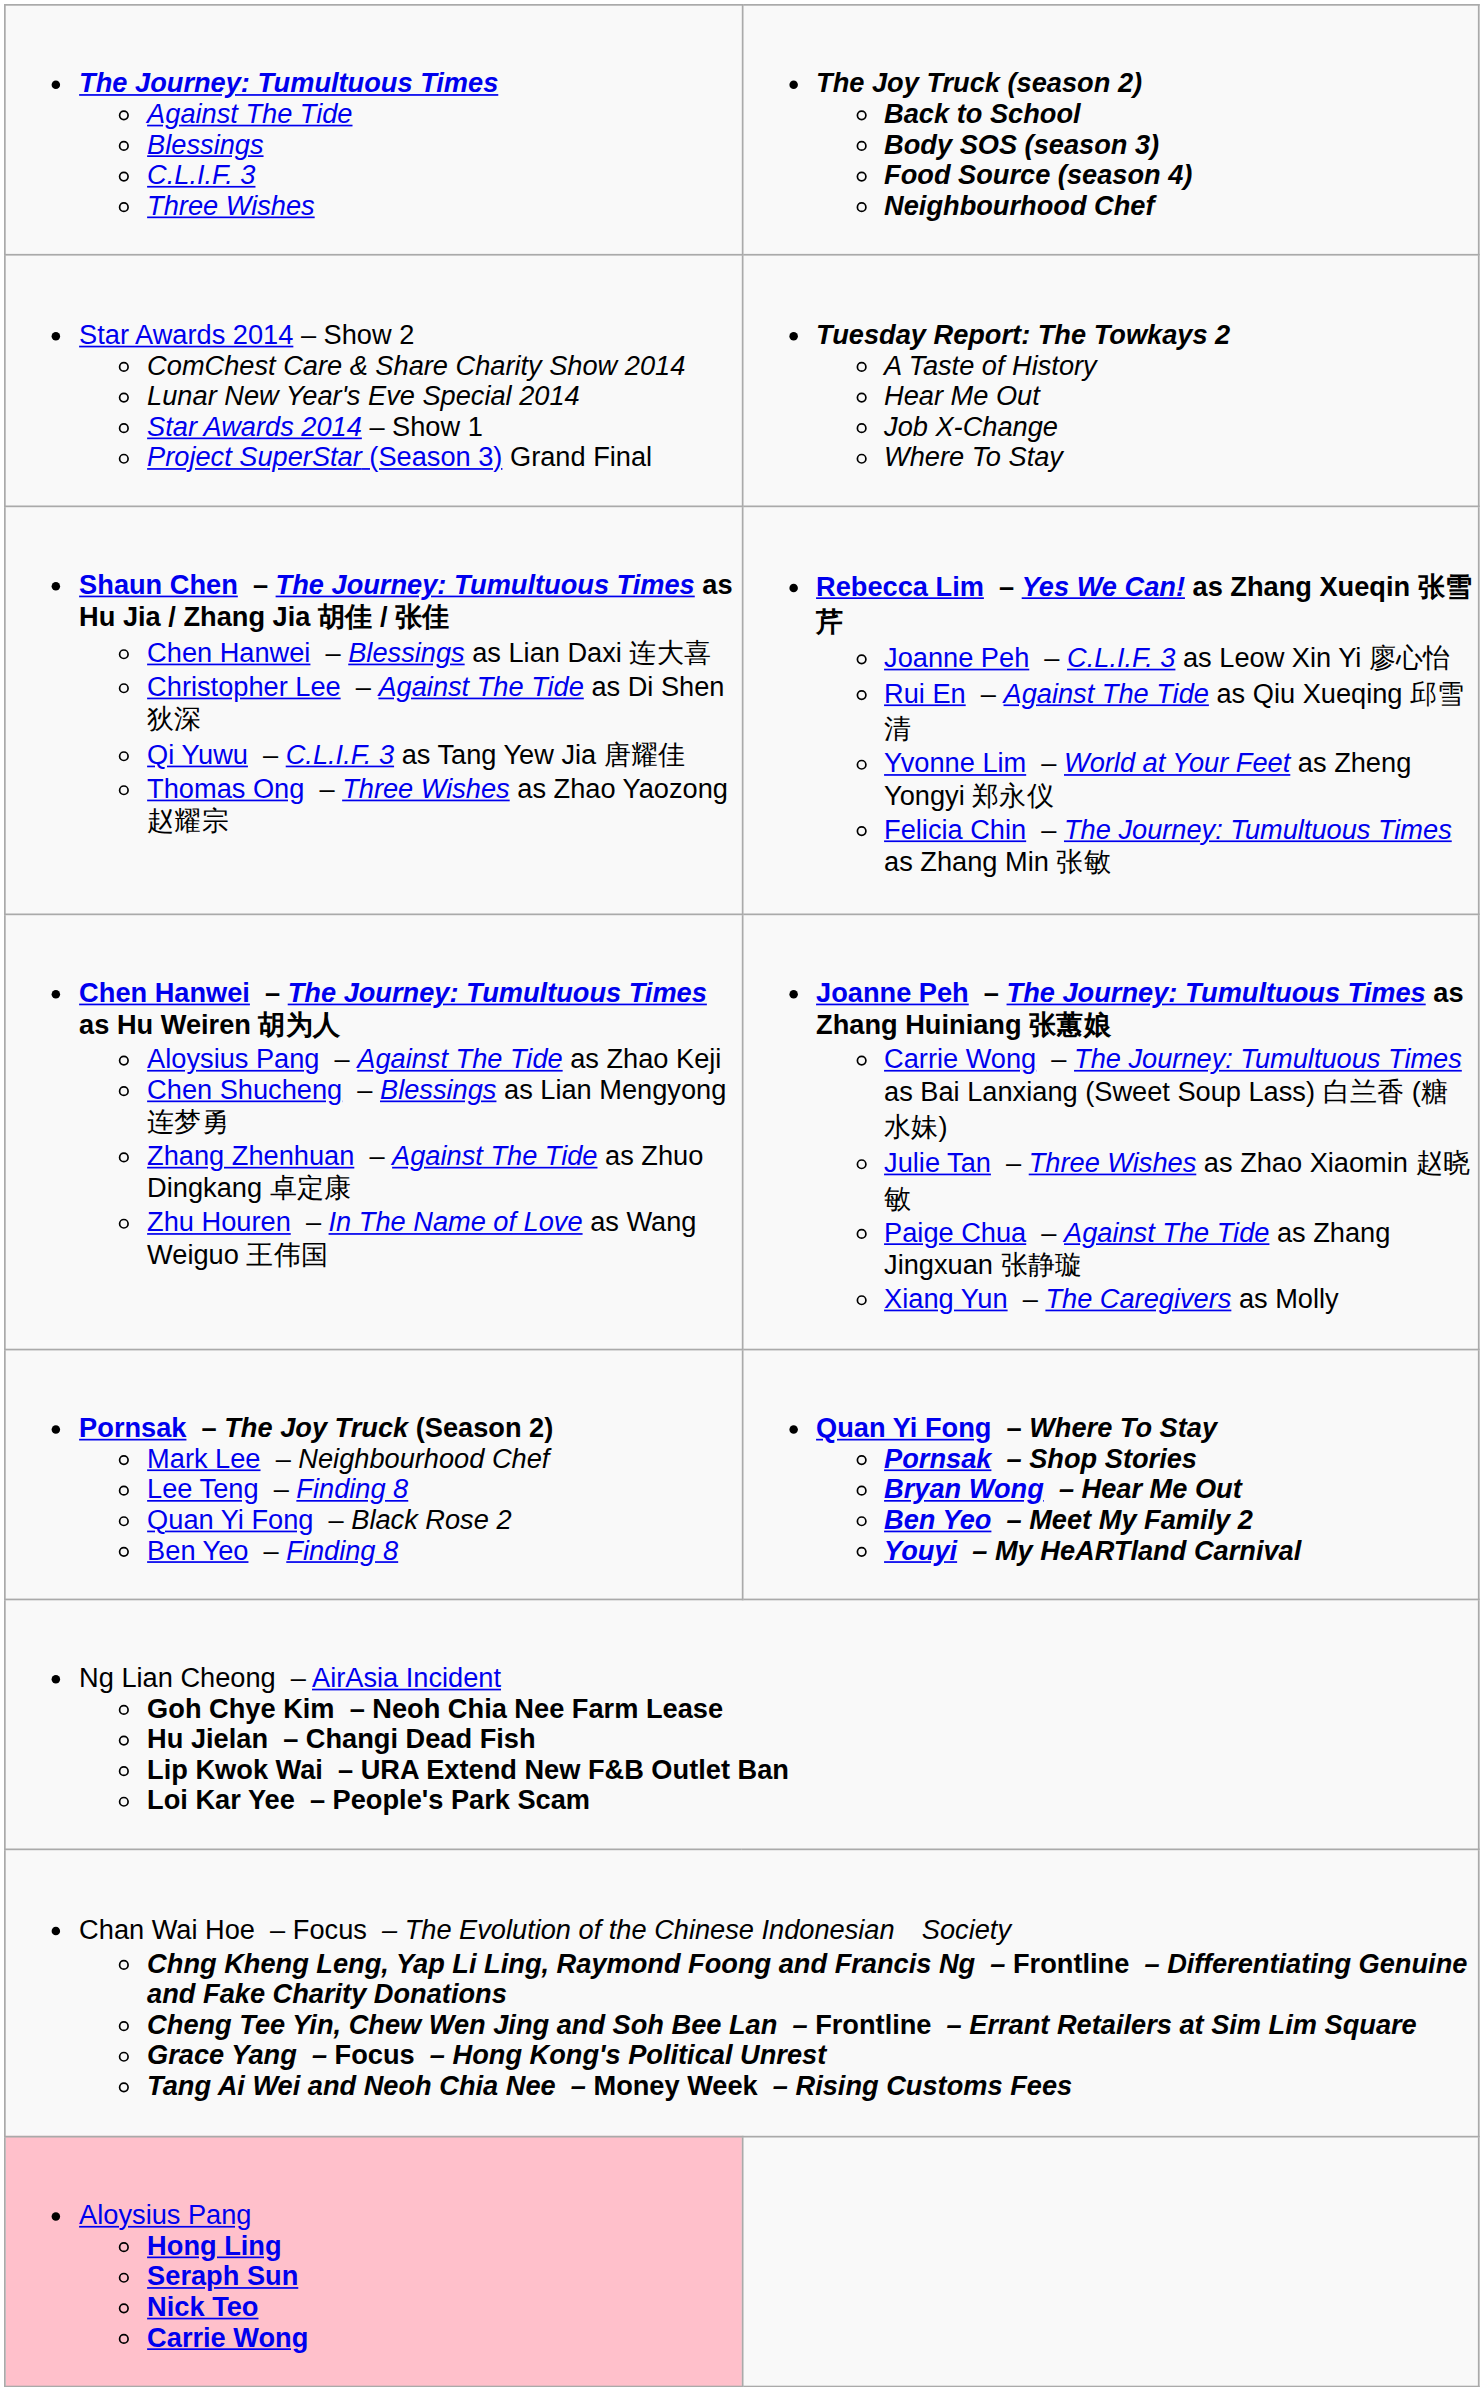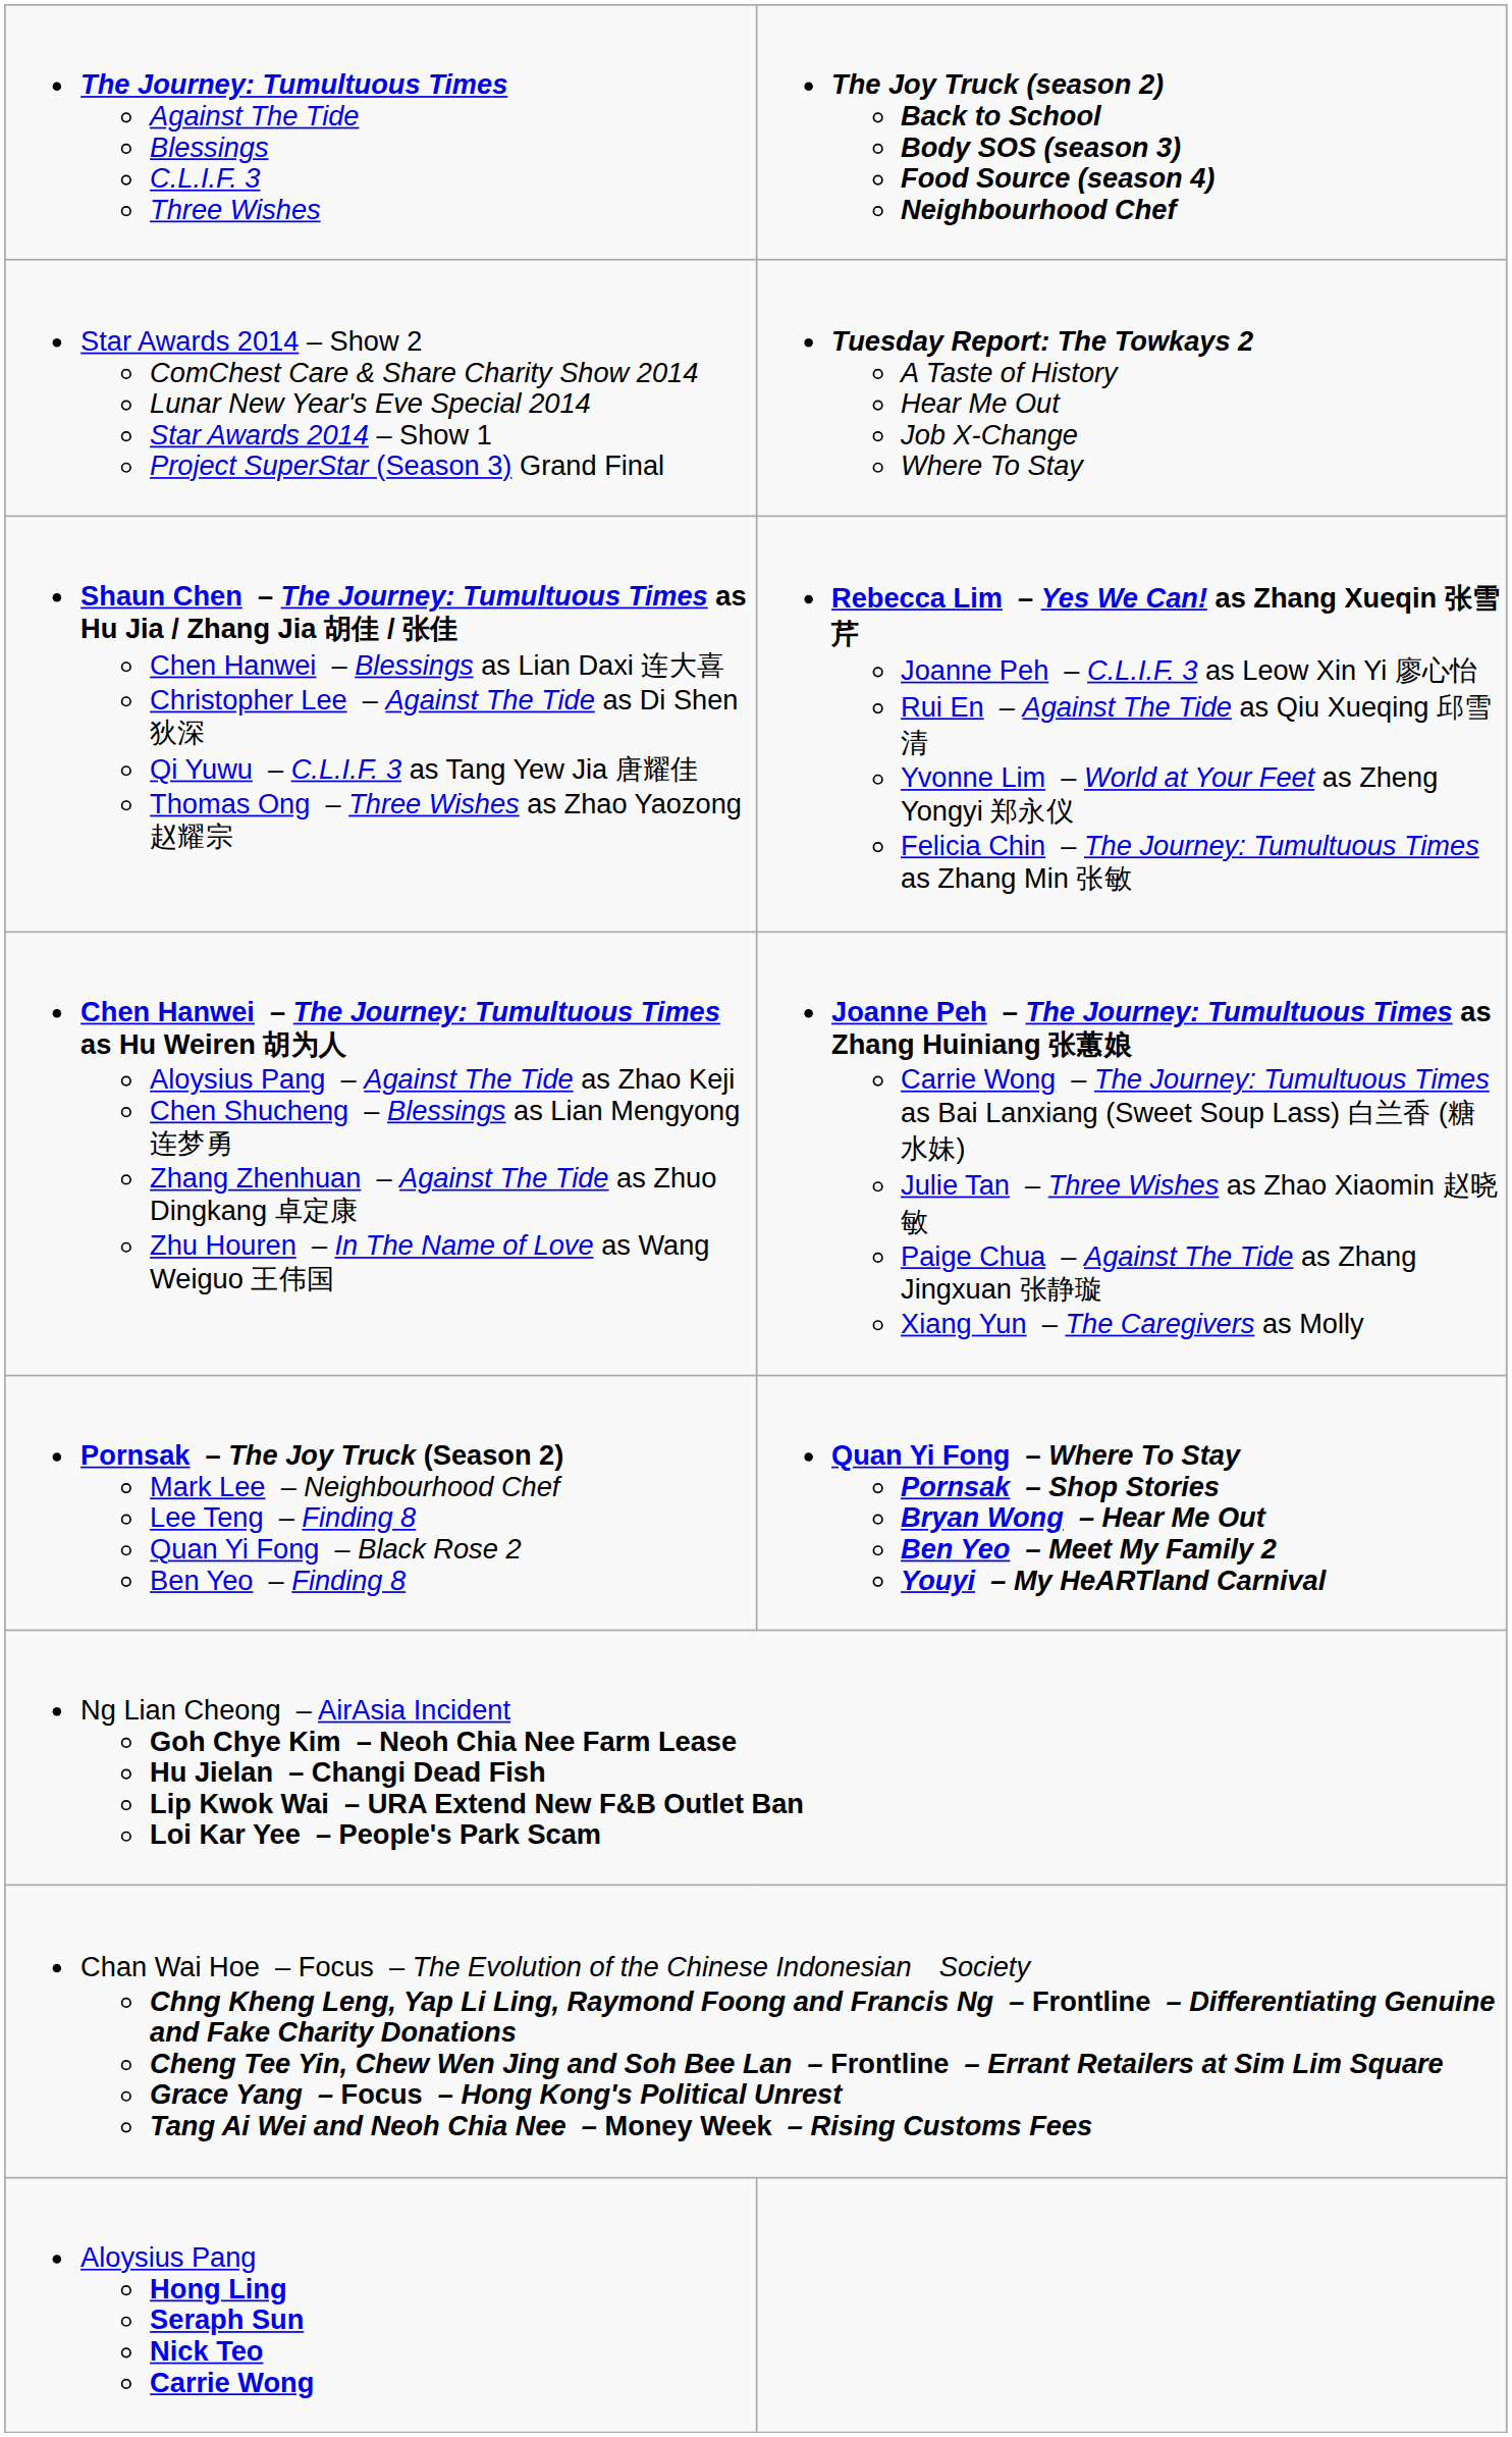Aloysius Pang Hong Ling Seraph Sun Nick Teo Carrie Wong | column 1: pink background -> no background
